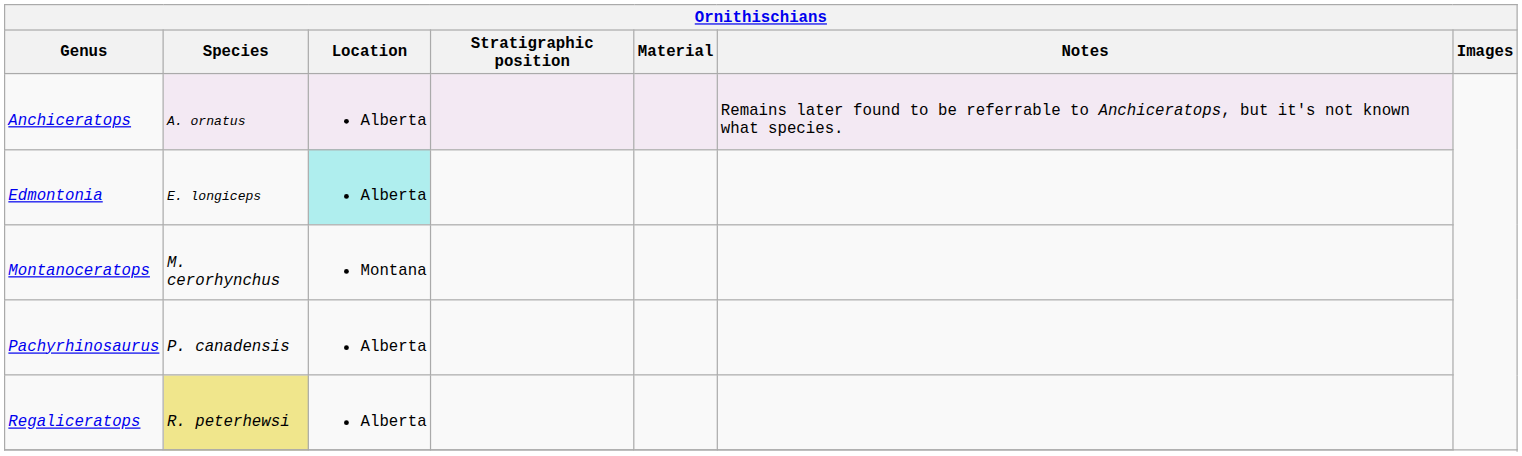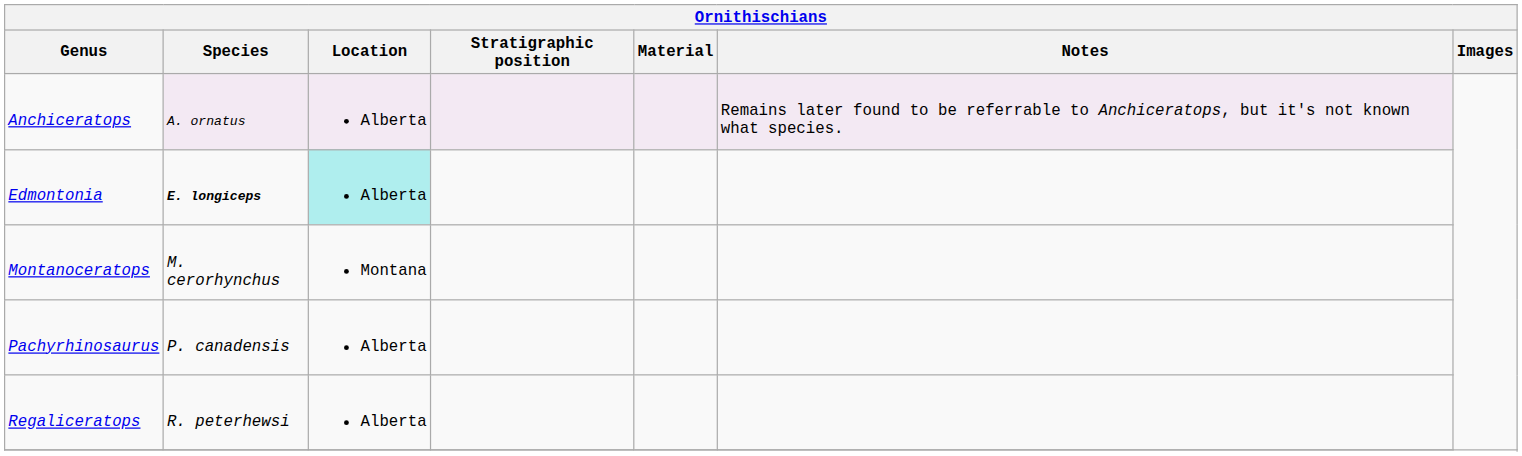Edmontonia | Species: normal -> bold
Regaliceratops | Species: khaki background -> no background
